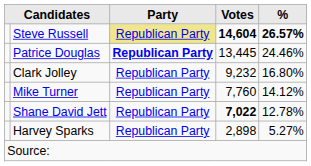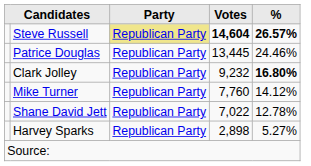Patrice Douglas | Party: bold -> normal
Clark Jolley | %: normal -> bold
Shane David Jett | Votes: bold -> normal
